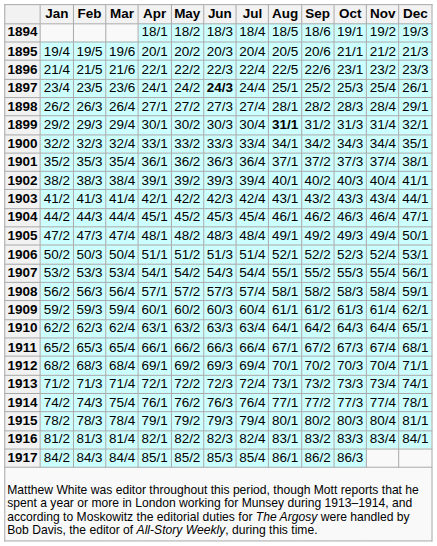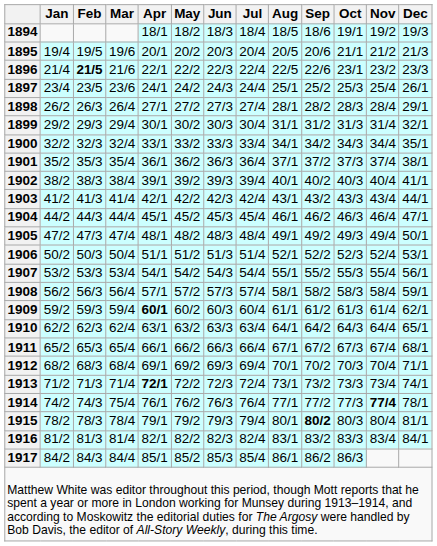1896 | Feb: normal -> bold
1897 | Jun: bold -> normal
1899 | Aug: bold -> normal
1909 | Apr: normal -> bold
1913 | Apr: normal -> bold
1914 | Nov: normal -> bold
1915 | Sep: normal -> bold
